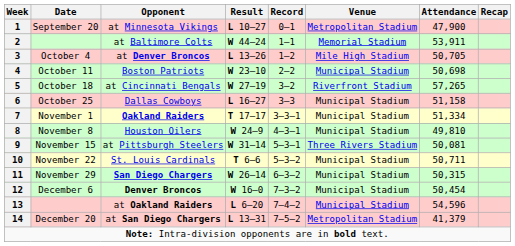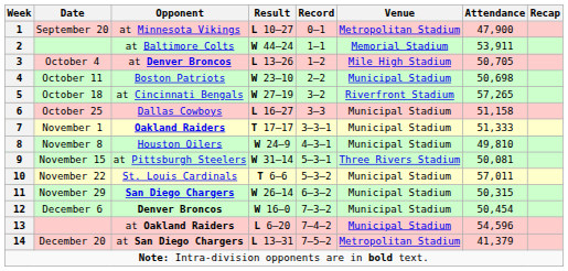7 | Attendance: 51,334 -> 51,333
10 | Attendance: 50,711 -> 57,011
